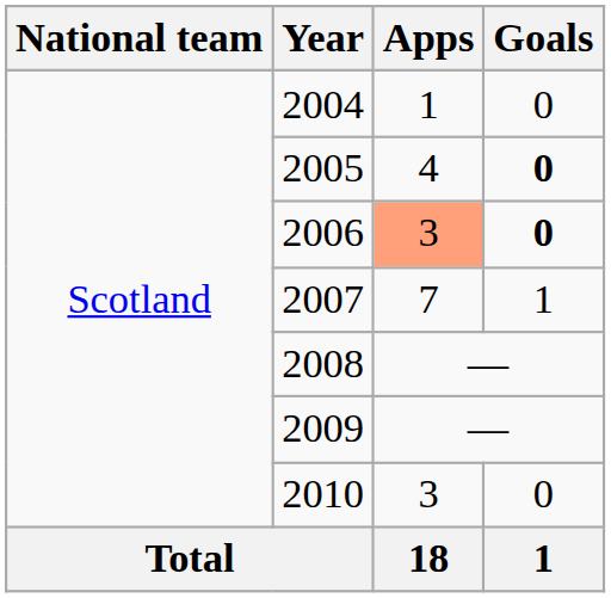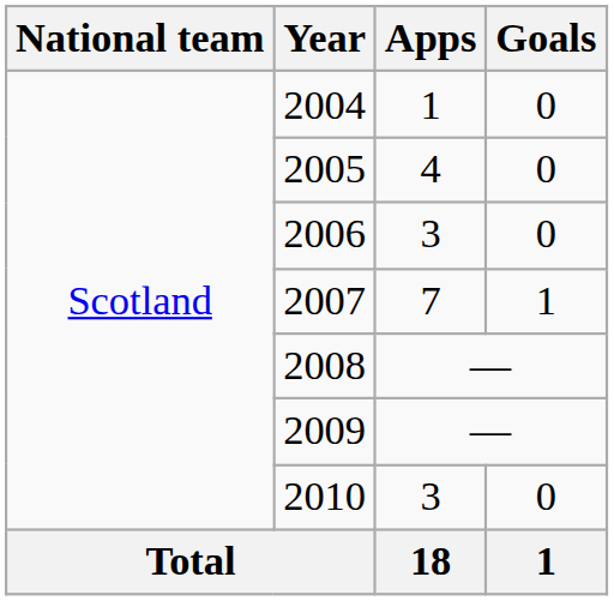2005 | Goals: bold -> normal
2006 | Apps: lightsalmon background -> no background
2006 | Goals: bold -> normal
